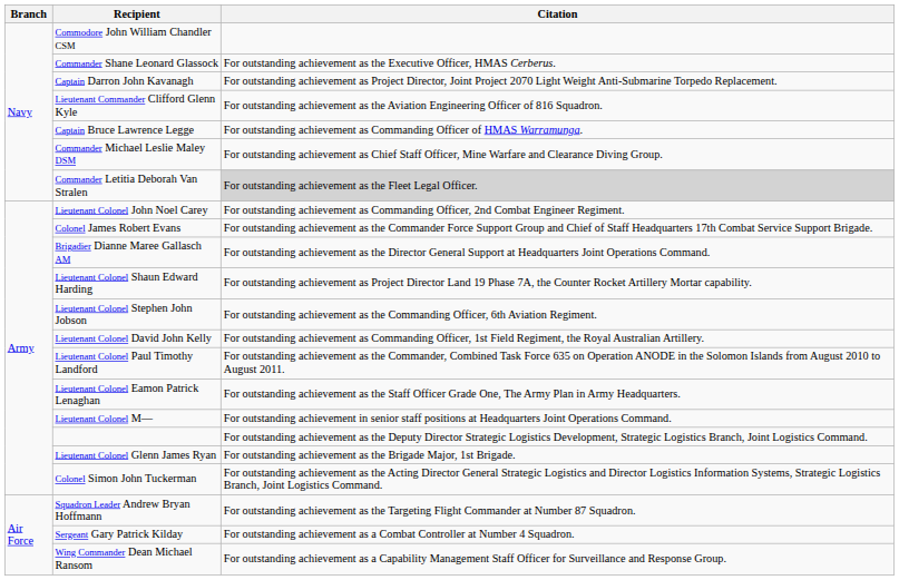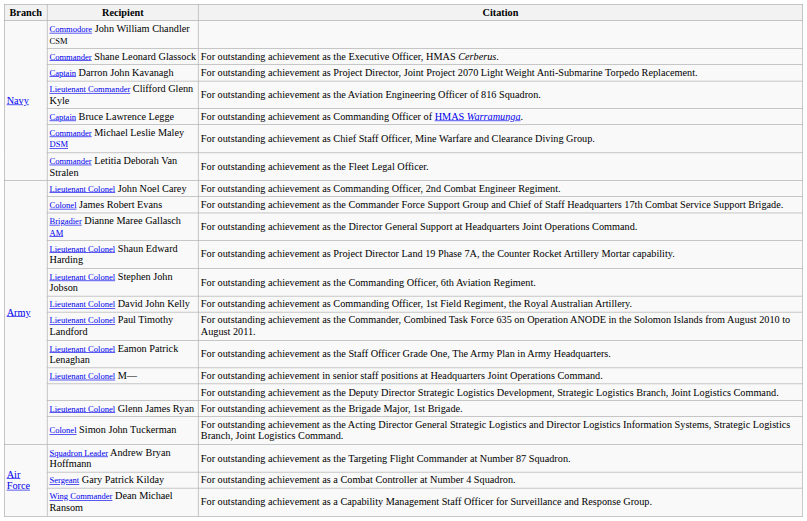Commander Letitia Deborah Van Stralen | Citation: lightgrey background -> no background
